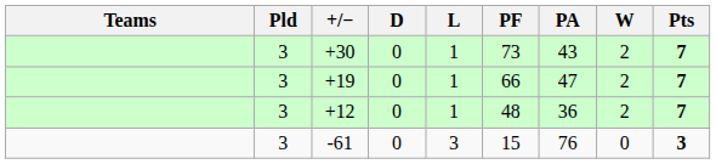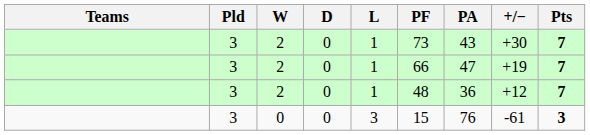columns swapped: W <-> +/−
